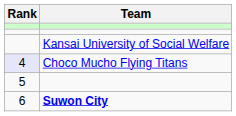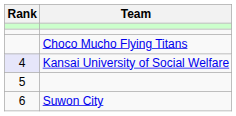row 4 | Team: Kansai University of Social Welfare -> Choco Mucho Flying Titans
row 5 | Team: Choco Mucho Flying Titans -> Kansai University of Social Welfare
row 7 | Team: bold -> normal
